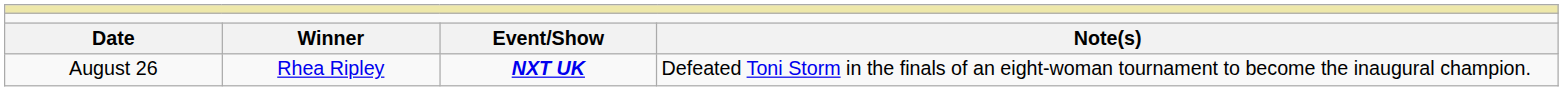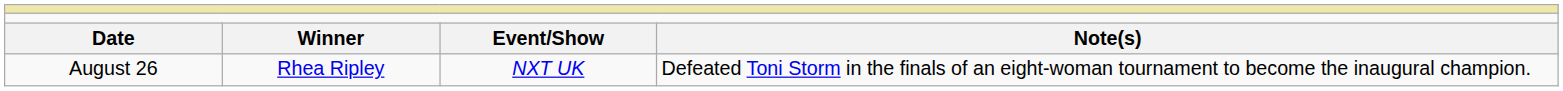August 26 | column 3: bold -> normal
